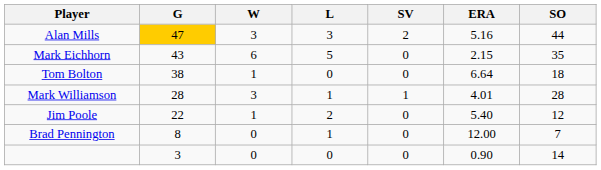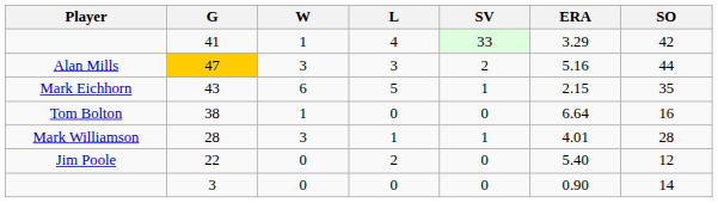+ row: 41 | 1 | 4 | 33 | 3.29 | 42
43 | SV: 0 -> 1
38 | SO: 18 -> 16
22 | W: 1 -> 0
- row: Brad Pennington | 8 | 0 | 1 | 0 | 12.00 | 7
